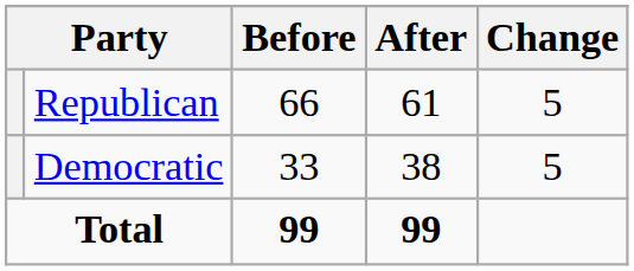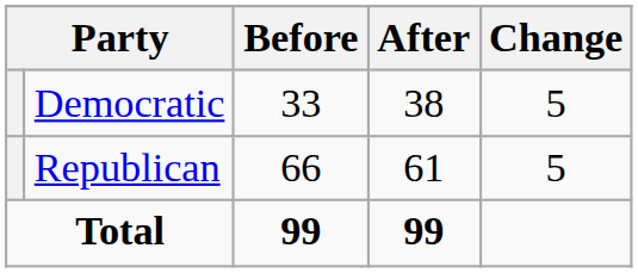rows swapped: Republican <-> Democratic
